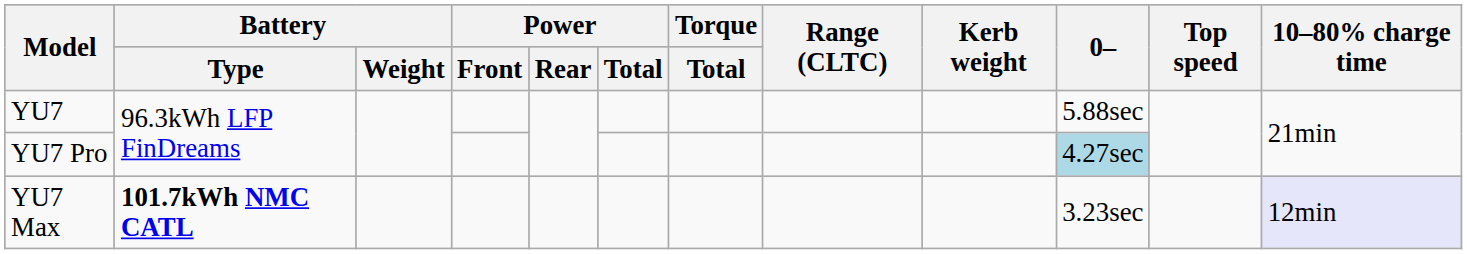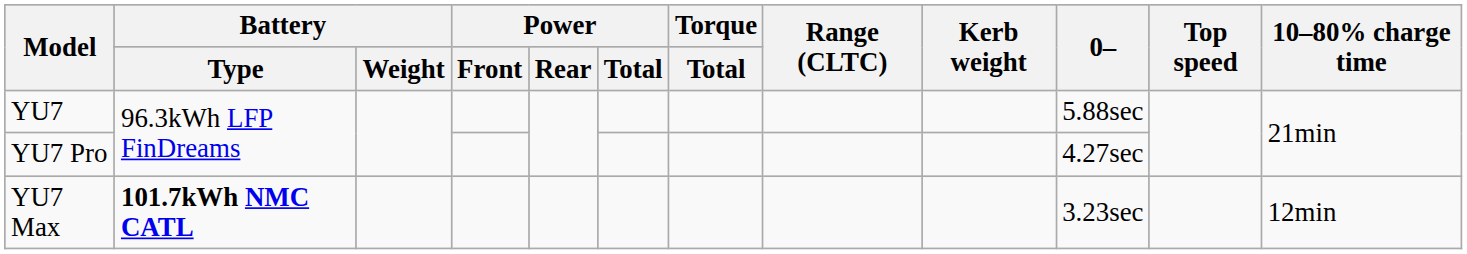YU7 Pro | 0–: lightblue background -> no background
YU7 Max | 10–80% charge time: lavender background -> no background
